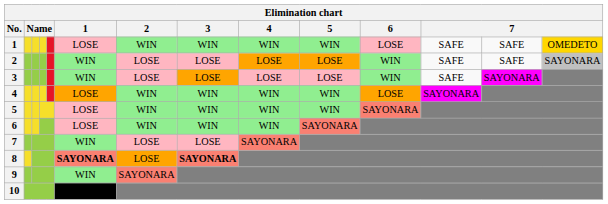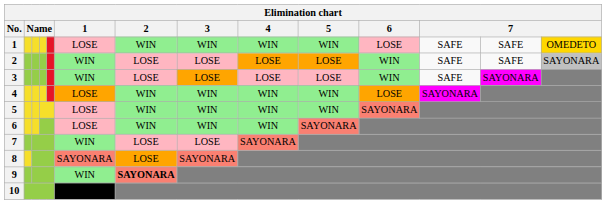8 | 1: bold -> normal
8 | 3: bold -> normal
9 | 2: normal -> bold
